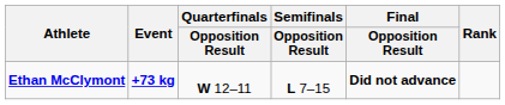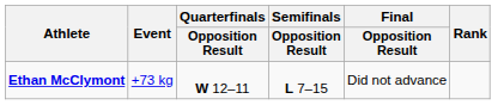Ethan McClymont | Event: bold -> normal
Ethan McClymont | Final / Opposition Result: bold -> normal
